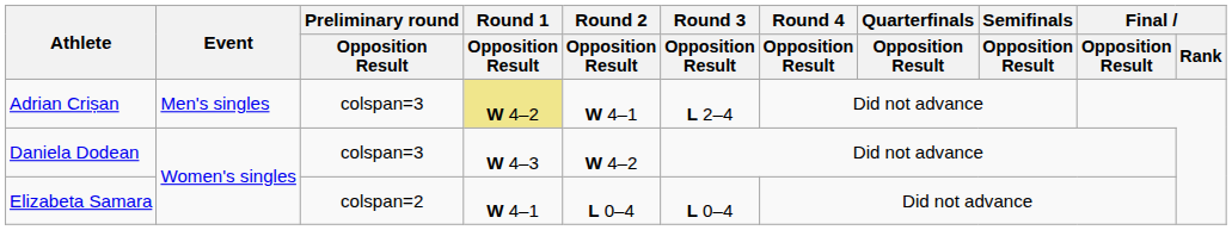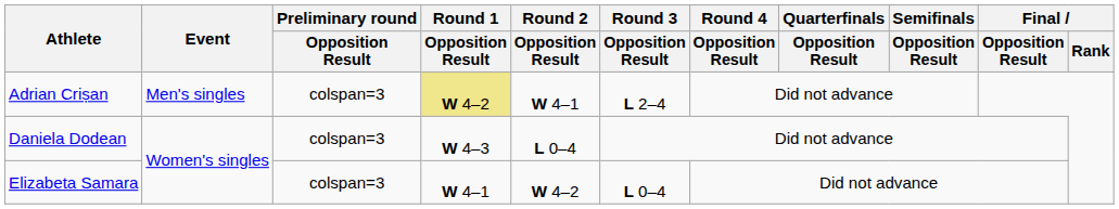Daniela Dodean | Round 2 / Opposition Result: W 4–2 -> L 0–4
Elizabeta Samara | Preliminary round / Opposition Result: colspan=2 -> colspan=3
Elizabeta Samara | Round 2 / Opposition Result: L 0–4 -> W 4–2
